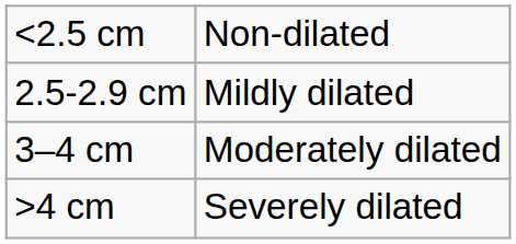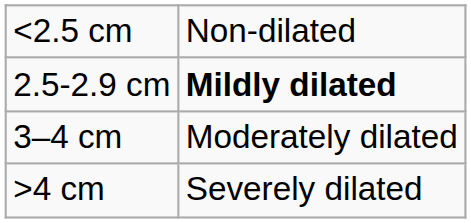2.5-2.9 cm | column 2: normal -> bold
